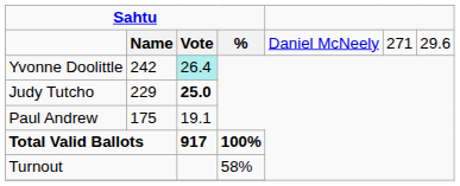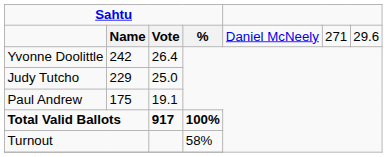Yvonne Doolittle | column 3: paleturquoise background -> no background
Judy Tutcho | column 3: bold -> normal
